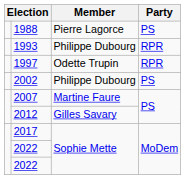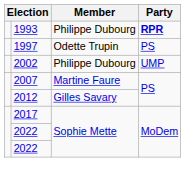- row: 1988 | Pierre Lagorce | PS
1993 | Party: normal -> bold
1997 | Party: RPR -> PS
2002 | Party: PS -> UMP
